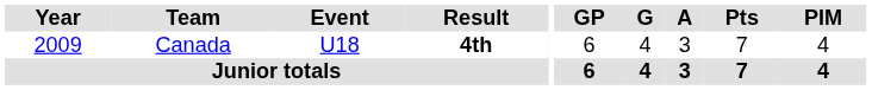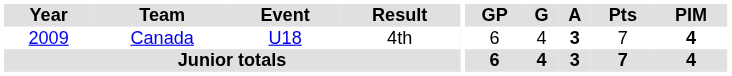Canada | Result: bold -> normal
Canada | A: normal -> bold
Canada | PIM: normal -> bold
